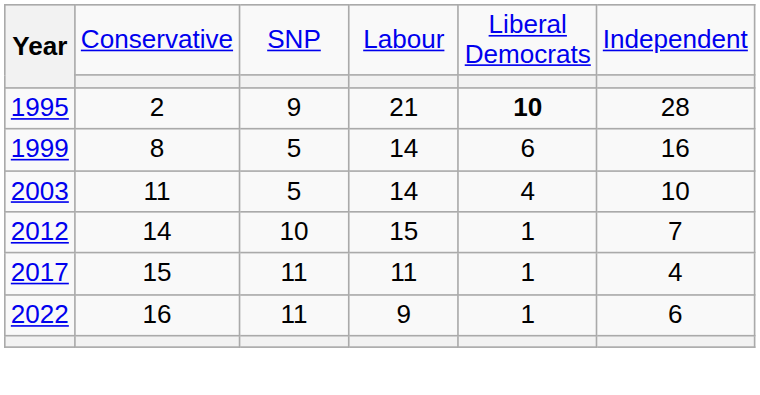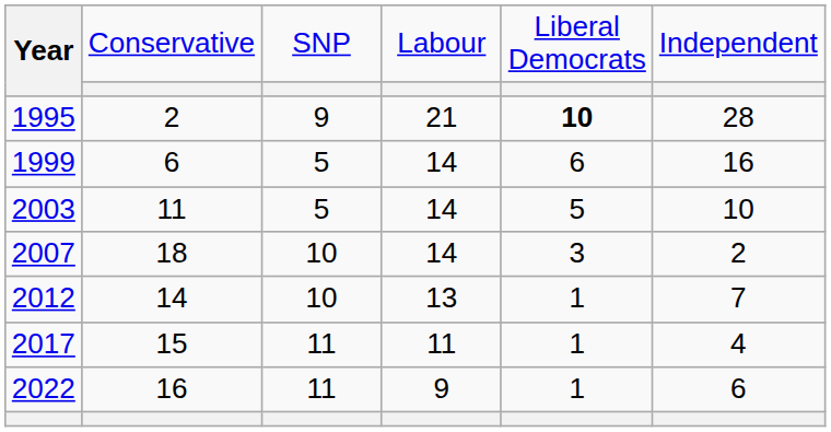1999 | column 2: 8 -> 6
2003 | column 5: 4 -> 5
+ row: 2007 | 18 | 10 | 14 | 3 | 2
2012 | column 4: 15 -> 13
